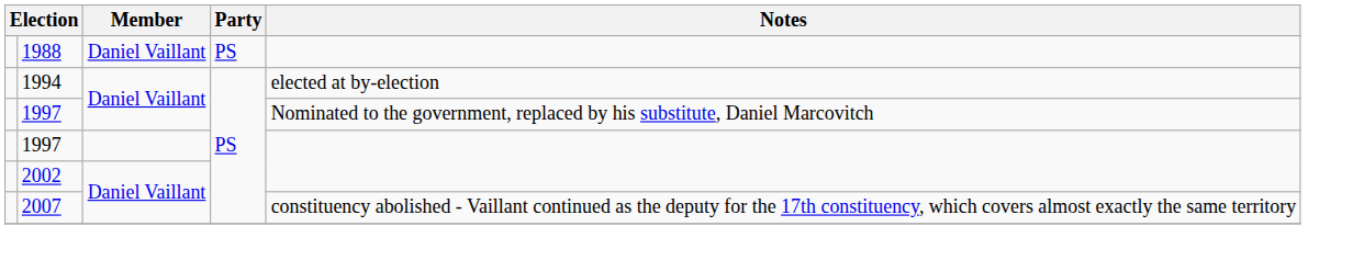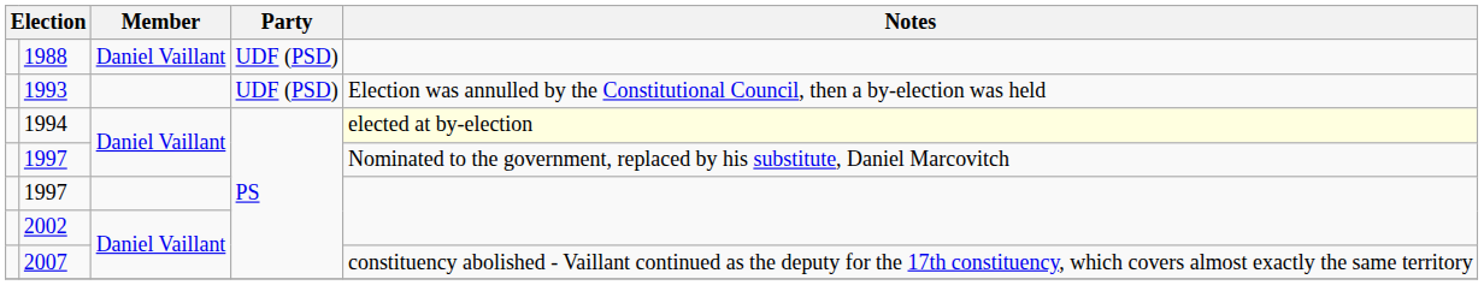1988 | Party: PS -> UDF (PSD)
+ row: 1993 | UDF (PSD) | Election was annulled by the Constitutional Council, then a by-election was held
1994 | Notes: no background -> lightyellow background
